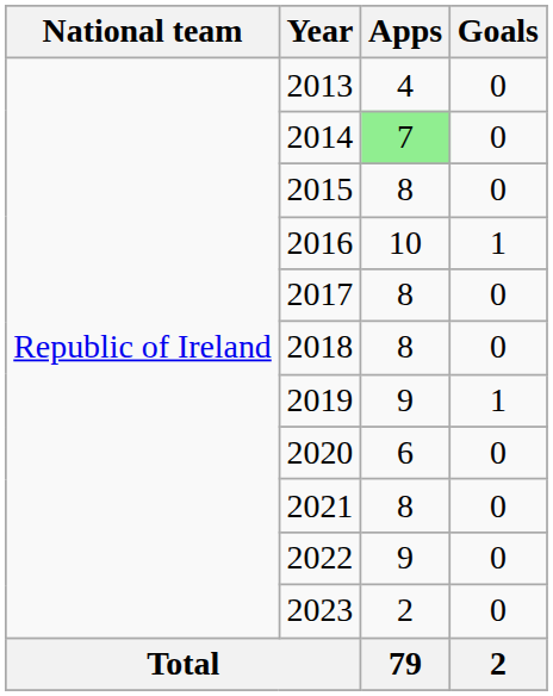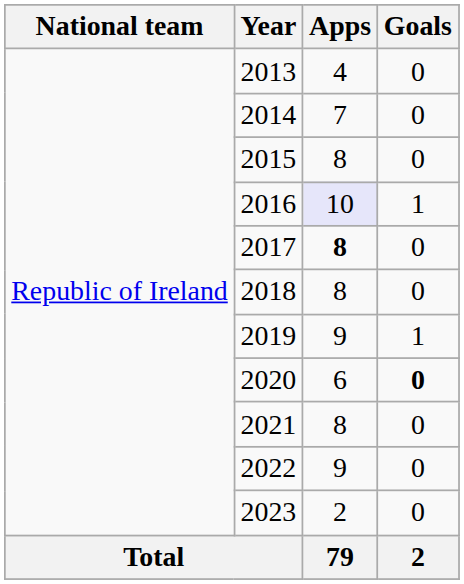2014 | Apps: lightgreen background -> no background
2016 | Apps: no background -> lavender background
2017 | Apps: normal -> bold
2020 | Goals: normal -> bold
